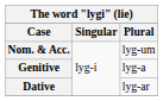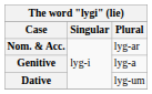Nom. & Acc. | Plural: lyg-um -> lyg-ar
Dative | Plural: lyg-ar -> lyg-um
